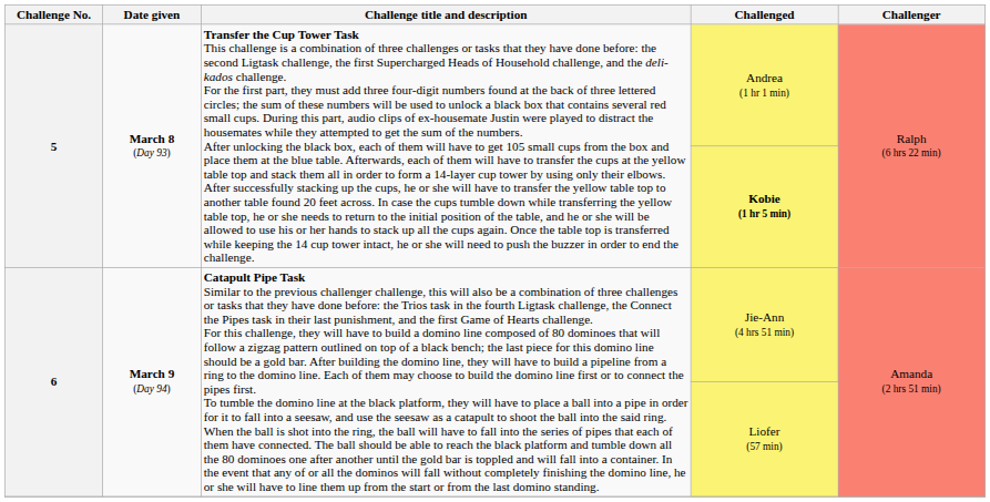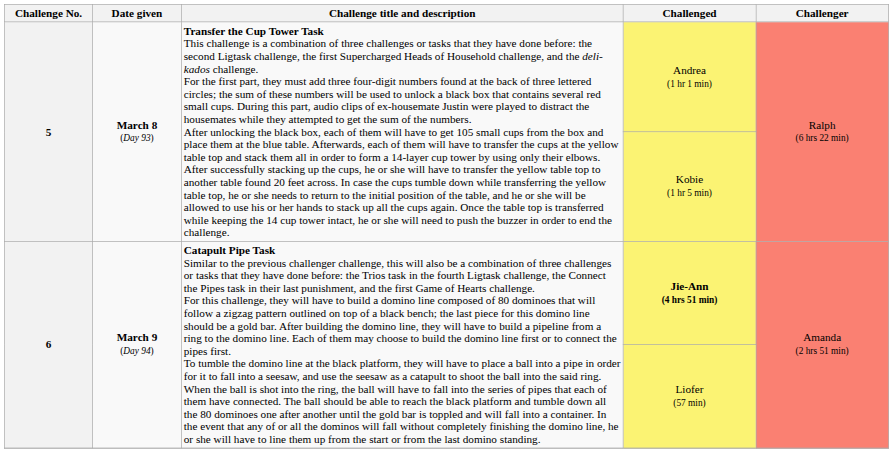row 3 | Challenged: bold -> normal
row 4 | Challenged: normal -> bold
